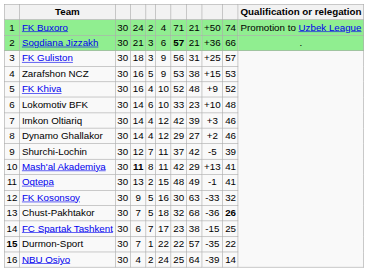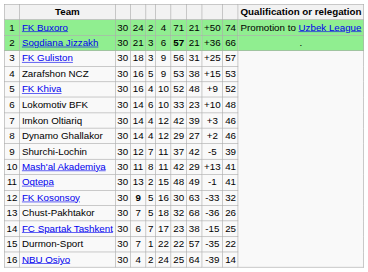Mash'al Akademiya | column 4: bold -> normal
FK Kosonsoy | column 4: normal -> bold
Chust-Pakhtakor | column 10: bold -> normal
Durmon-Sport | column 1: bold -> normal
